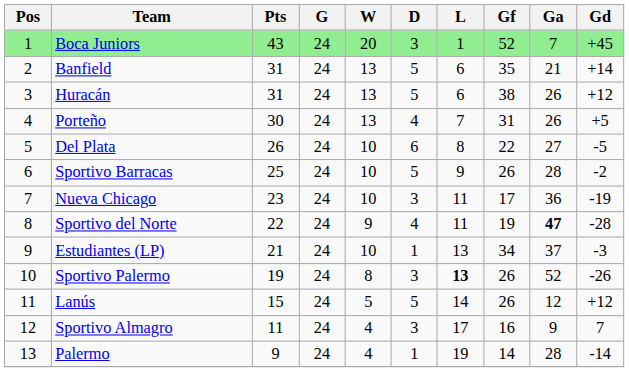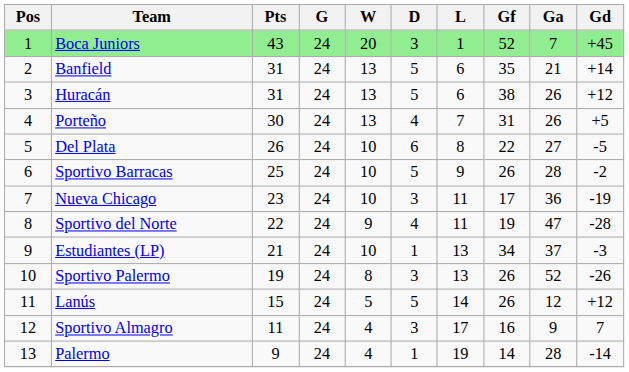Sportivo del Norte | Ga: bold -> normal
Sportivo Palermo | L: bold -> normal
